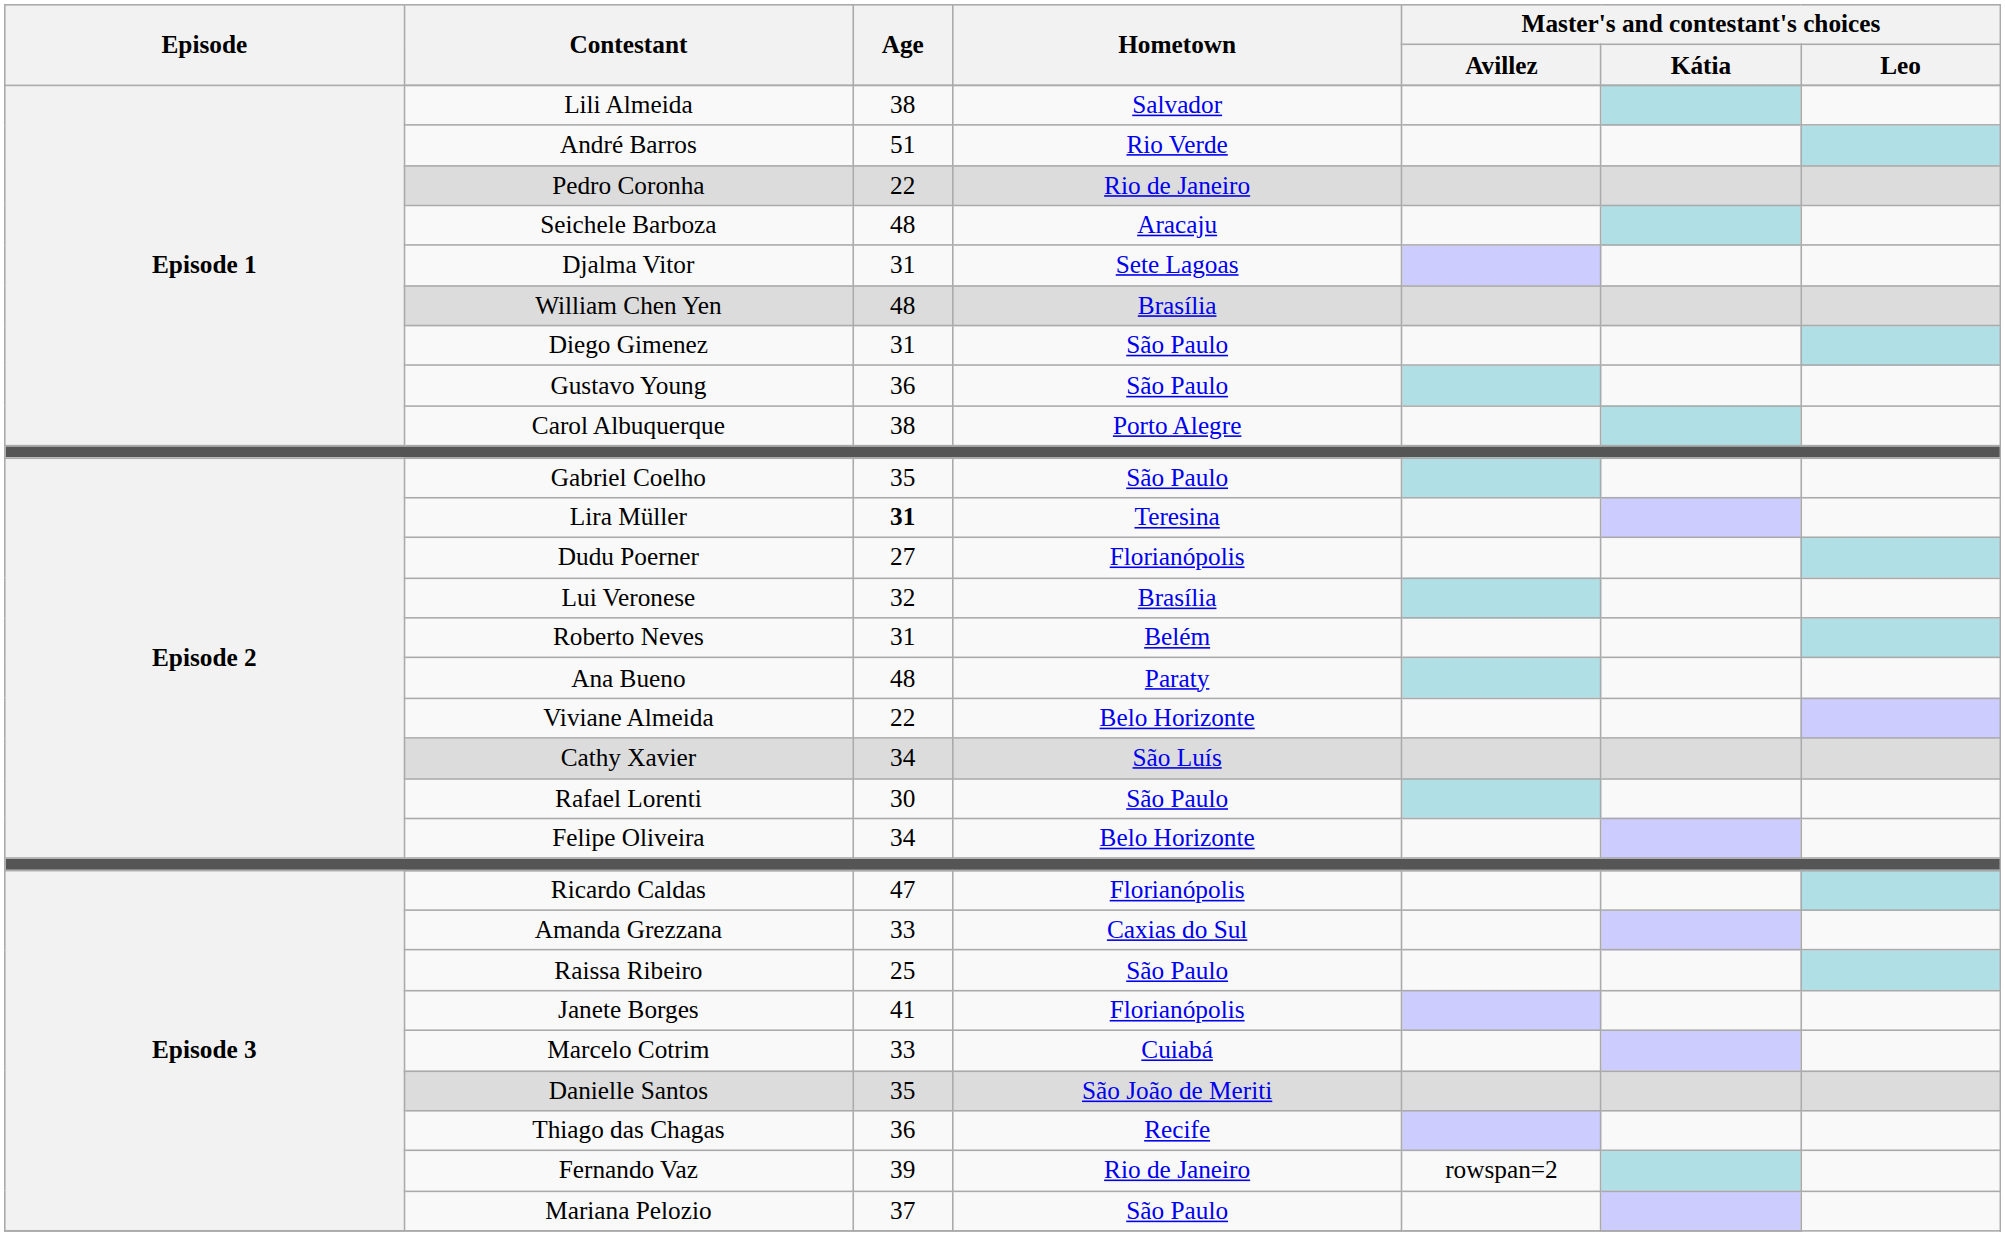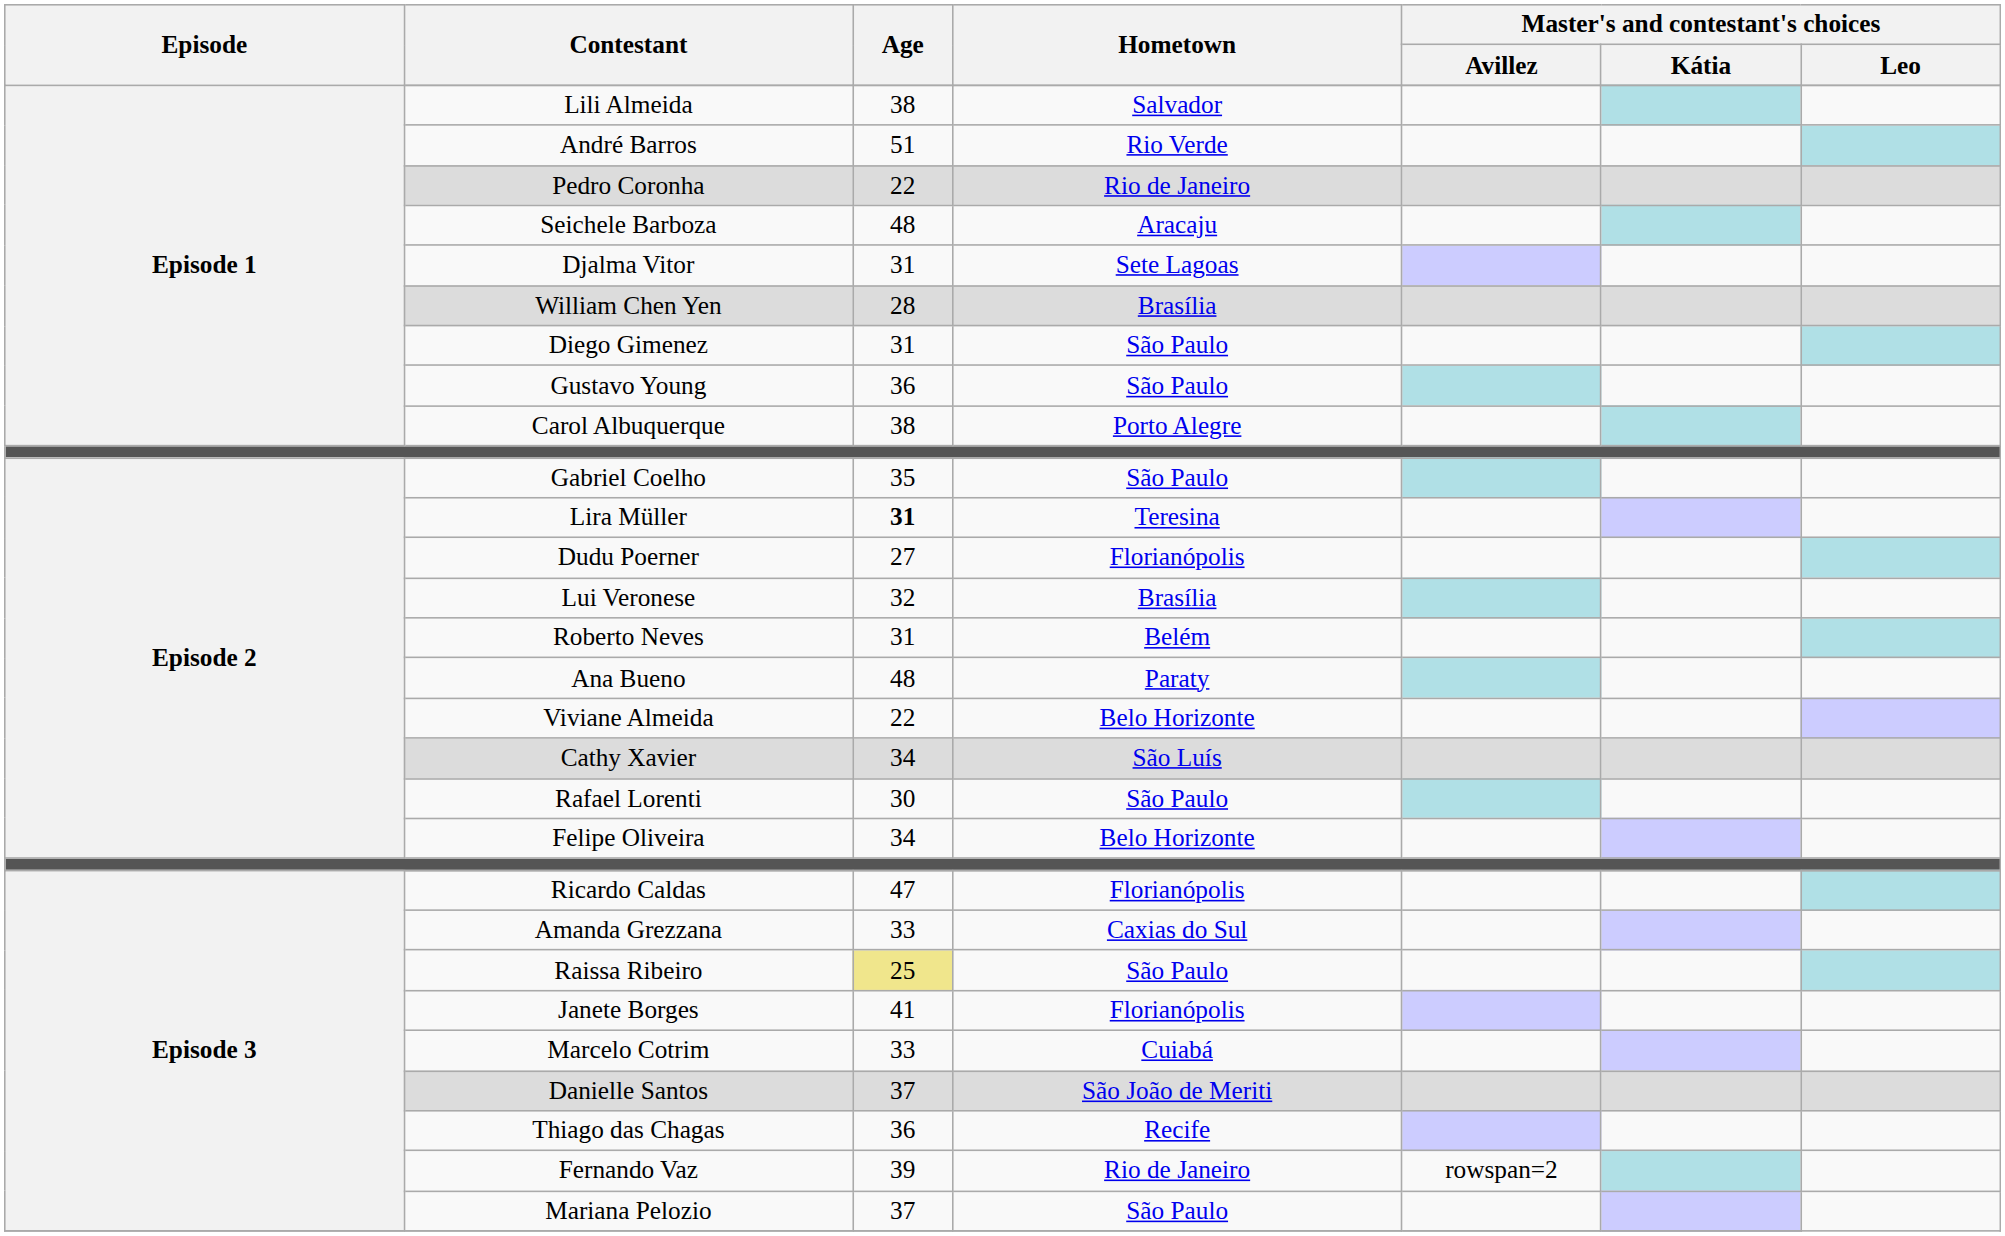William Chen Yen | Age: 48 -> 28
Raissa Ribeiro | Age: no background -> khaki background
Danielle Santos | Age: 35 -> 37
